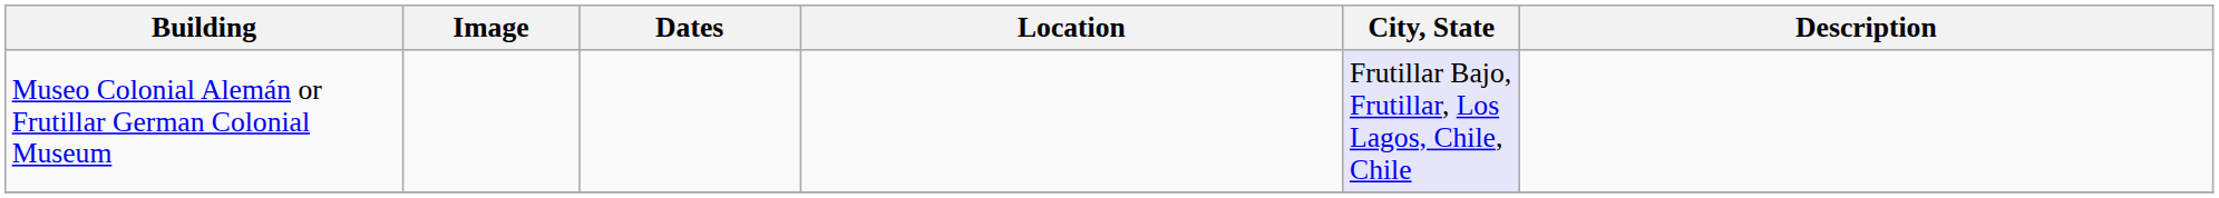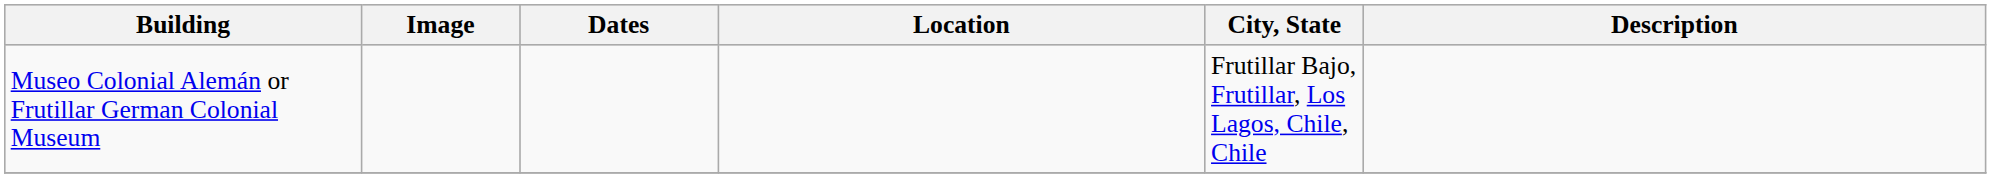Museo Colonial Alemán or Frutillar German Colonial Museum | City, State: lavender background -> no background
